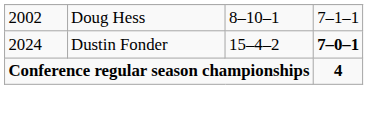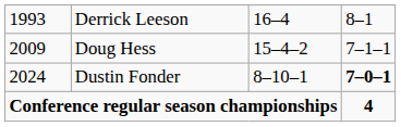+ row: 1993 | Derrick Leeson | 16–4 | 8–1
Doug Hess | column 1: 2002 -> 2009
Doug Hess | column 3: 8–10–1 -> 15–4–2
Dustin Fonder | column 3: 15–4–2 -> 8–10–1
